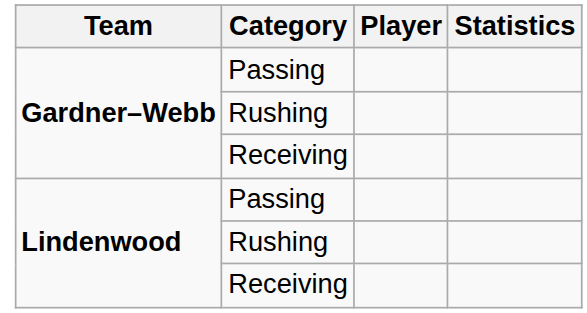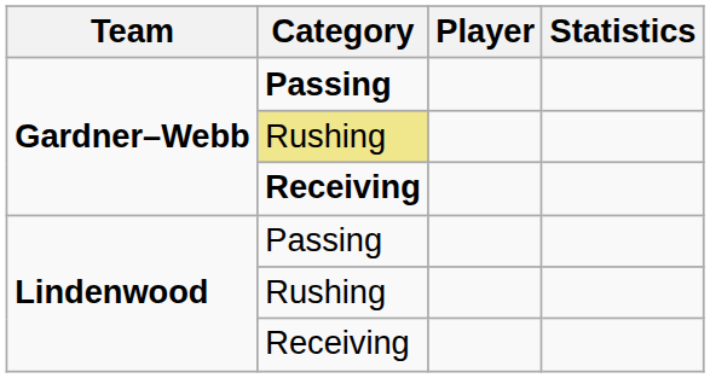Gardner–Webb / Passing | Category: normal -> bold
Gardner–Webb / Rushing | Category: no background -> khaki background
Gardner–Webb / Receiving | Category: normal -> bold
